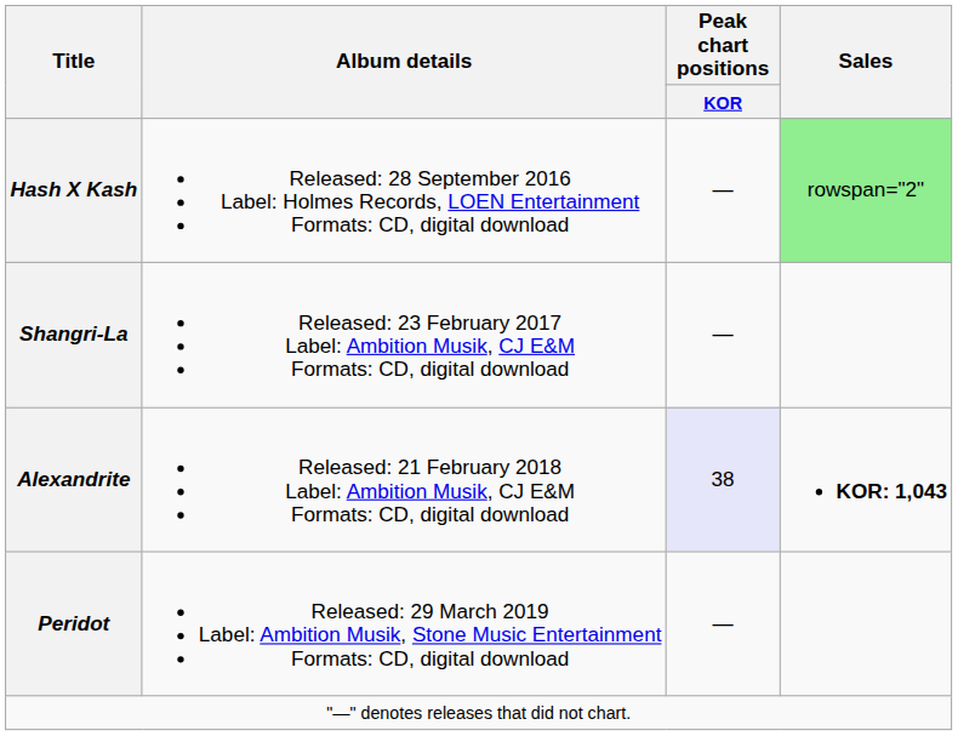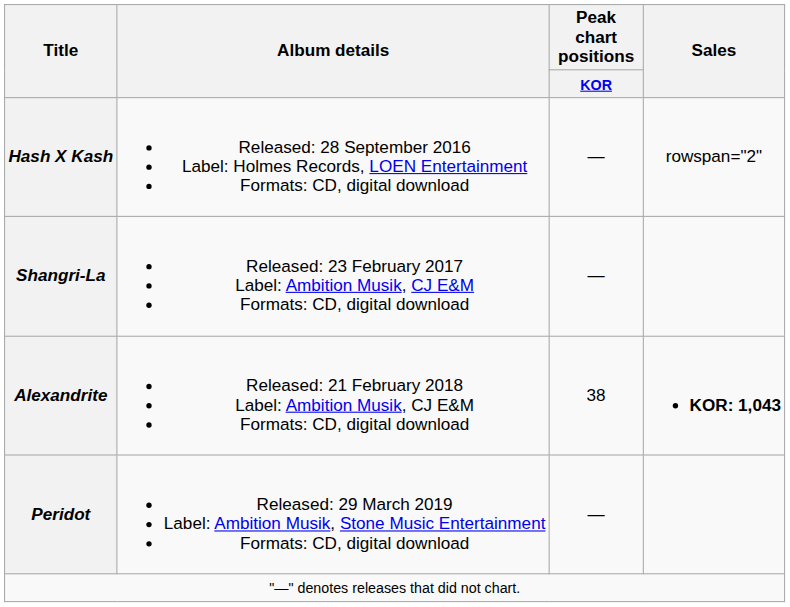Hash X Kash | Sales: lightgreen background -> no background
Alexandrite | Peak chart positions / KOR: lavender background -> no background
